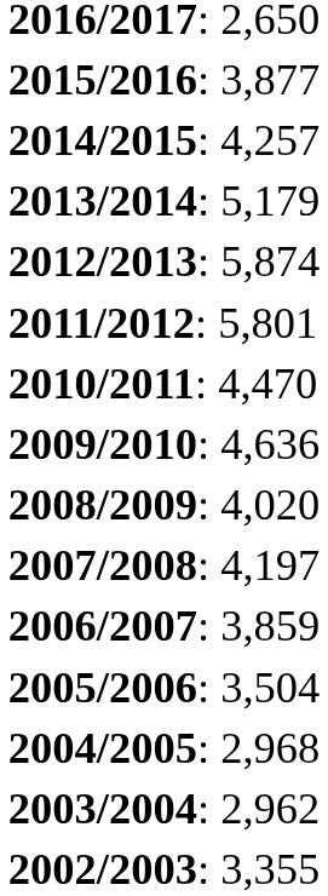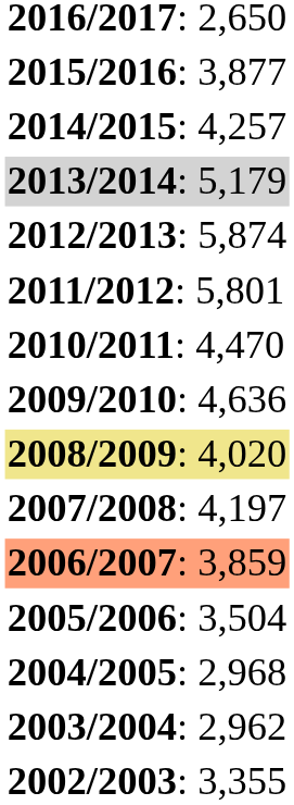row 4 | column 1: no background -> lightgrey background
row 9 | column 1: no background -> khaki background
row 11 | column 1: no background -> lightsalmon background
